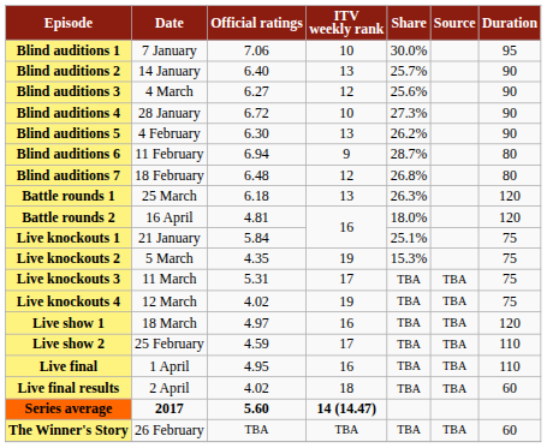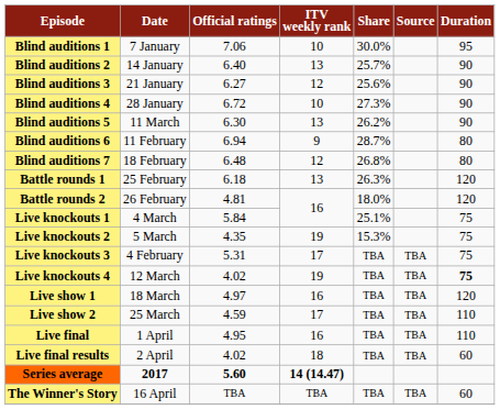Blind auditions 3 | Date: 4 March -> 21 January
Blind auditions 5 | Date: 4 February -> 11 March
Battle rounds 1 | Date: 25 March -> 25 February
Battle rounds 2 | Date: 16 April -> 26 February
Live knockouts 1 | Date: 21 January -> 4 March
Live knockouts 3 | Date: 11 March -> 4 February
Live knockouts 4 | Duration: normal -> bold
Live show 2 | Date: 25 February -> 25 March
The Winner's Story | Date: 26 February -> 16 April
